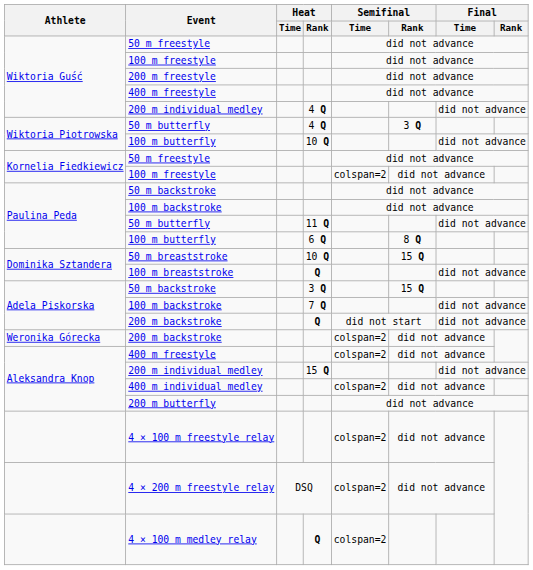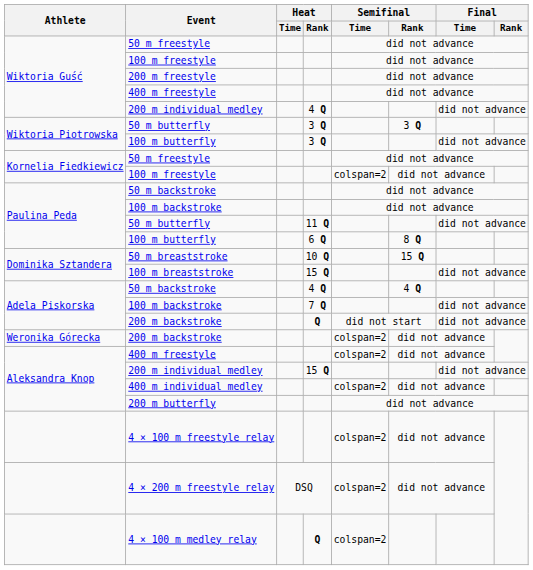Wiktoria Piotrowska / 50 m butterfly | Heat / Rank: 4 Q -> 3 Q
Wiktoria Piotrowska / 100 m butterfly | Heat / Rank: 10 Q -> 3 Q
100 m breaststroke | Heat / Rank: Q -> 15 Q
Adela Piskorska / 50 m backstroke | Heat / Rank: 3 Q -> 4 Q
Adela Piskorska / 50 m backstroke | Semifinal / Rank: 15 Q -> 4 Q
